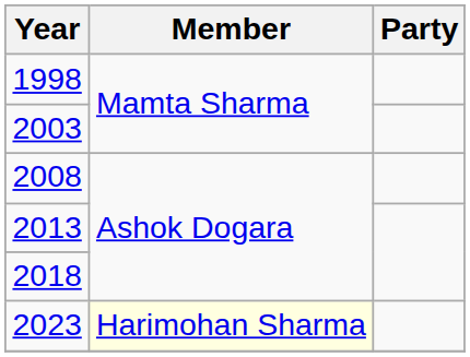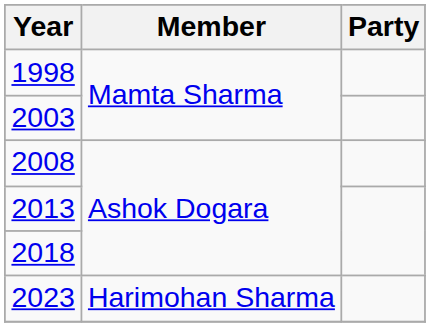2023 | Member: lightyellow background -> no background
